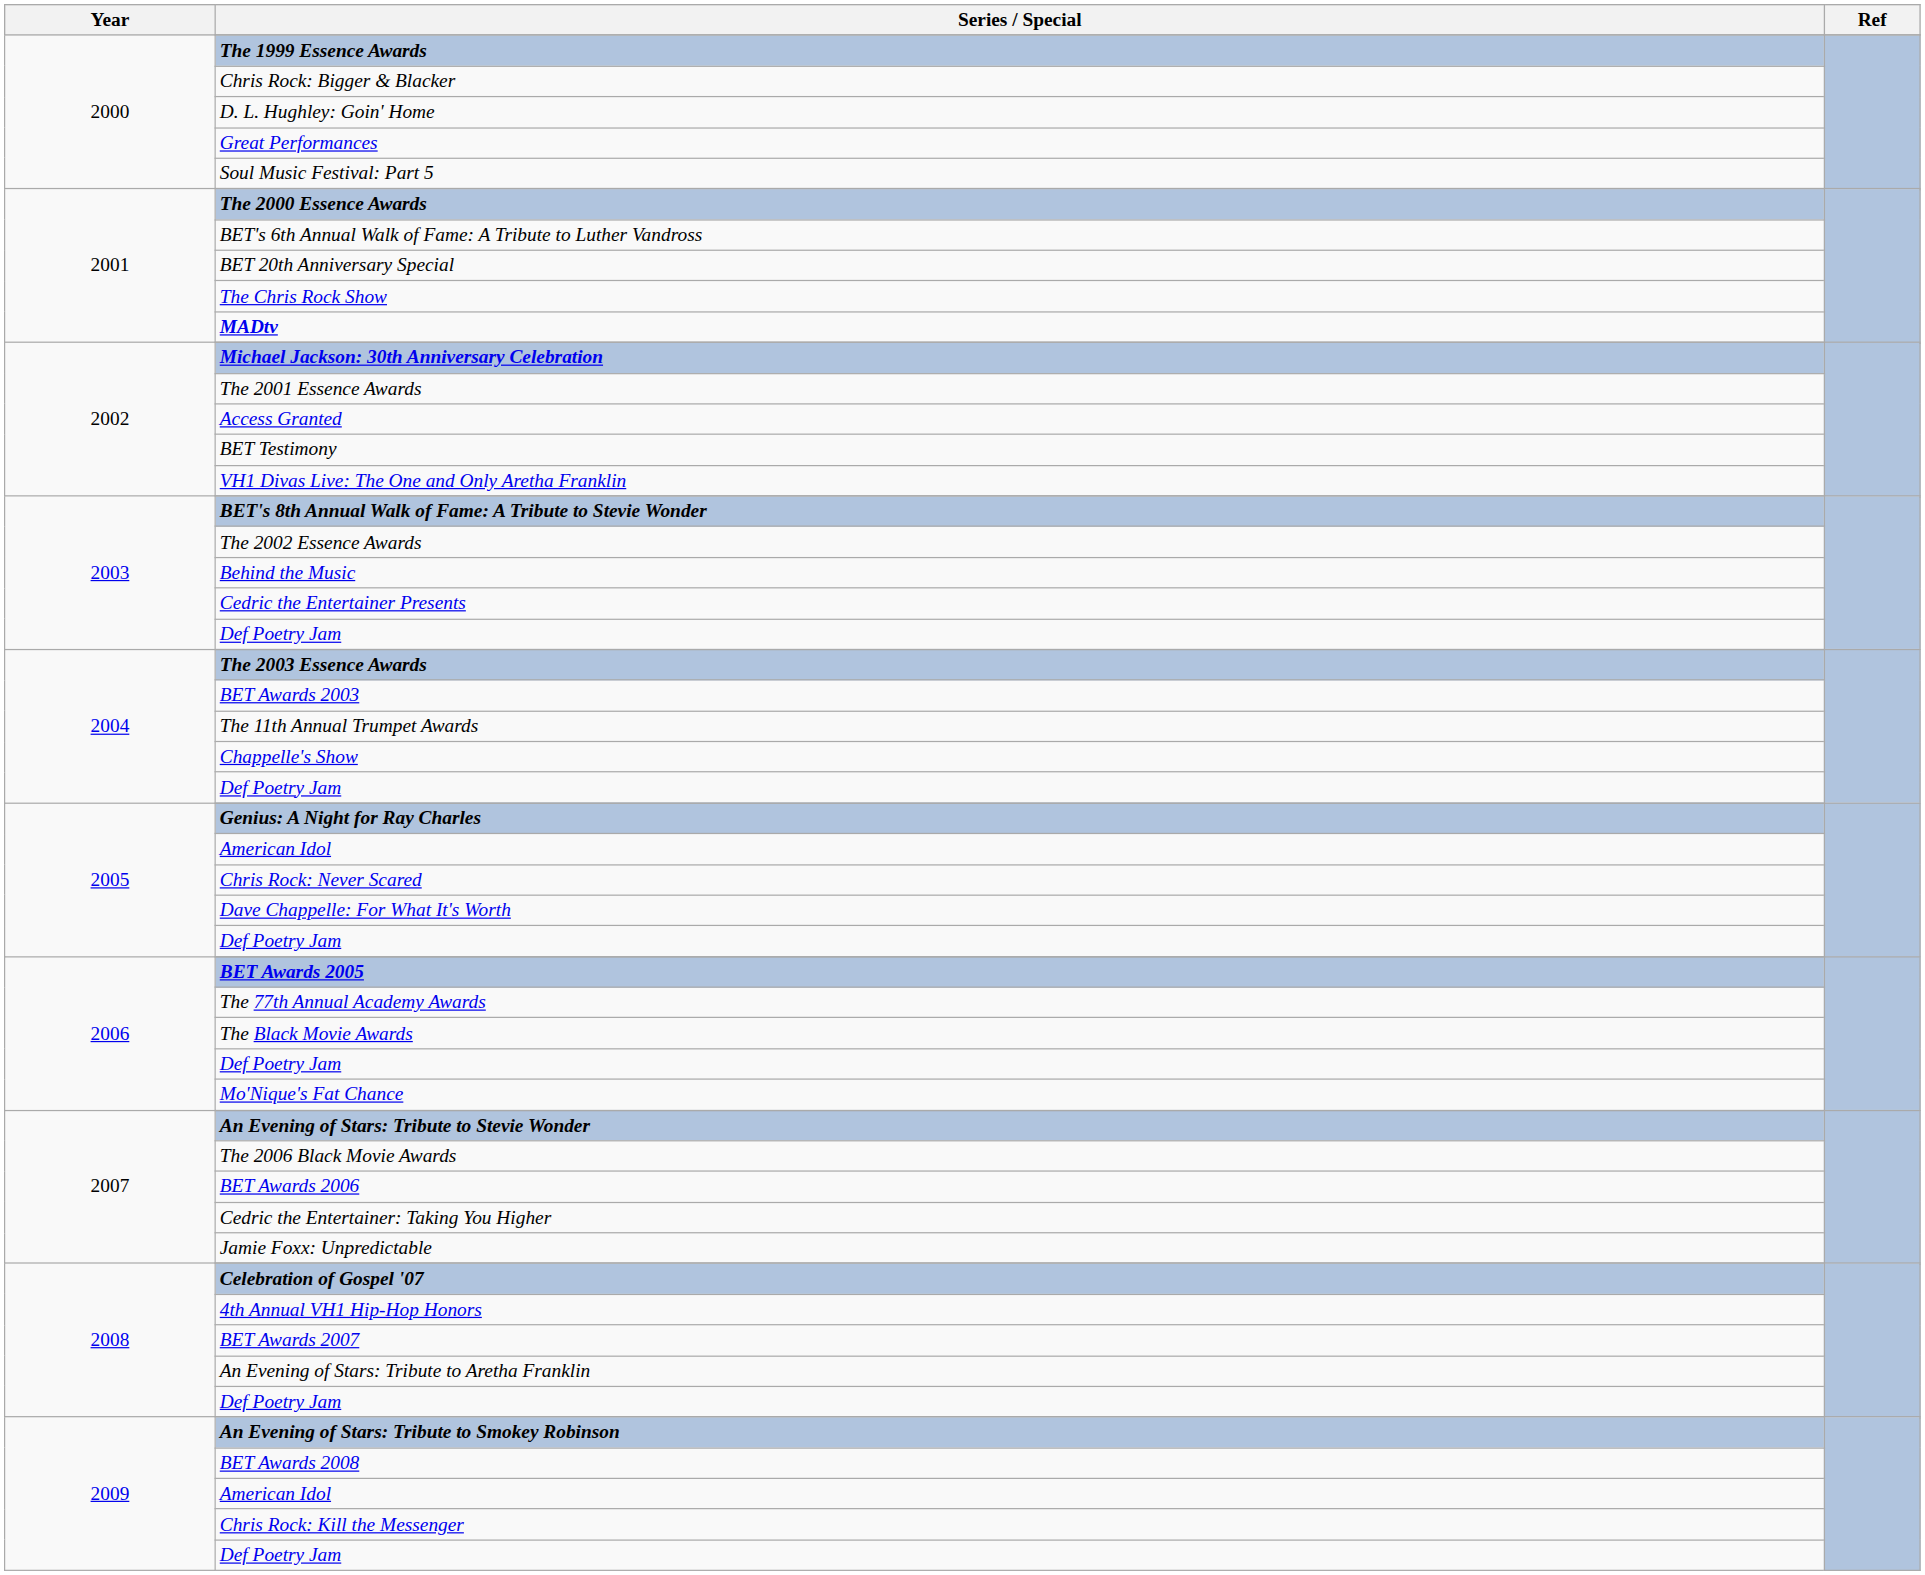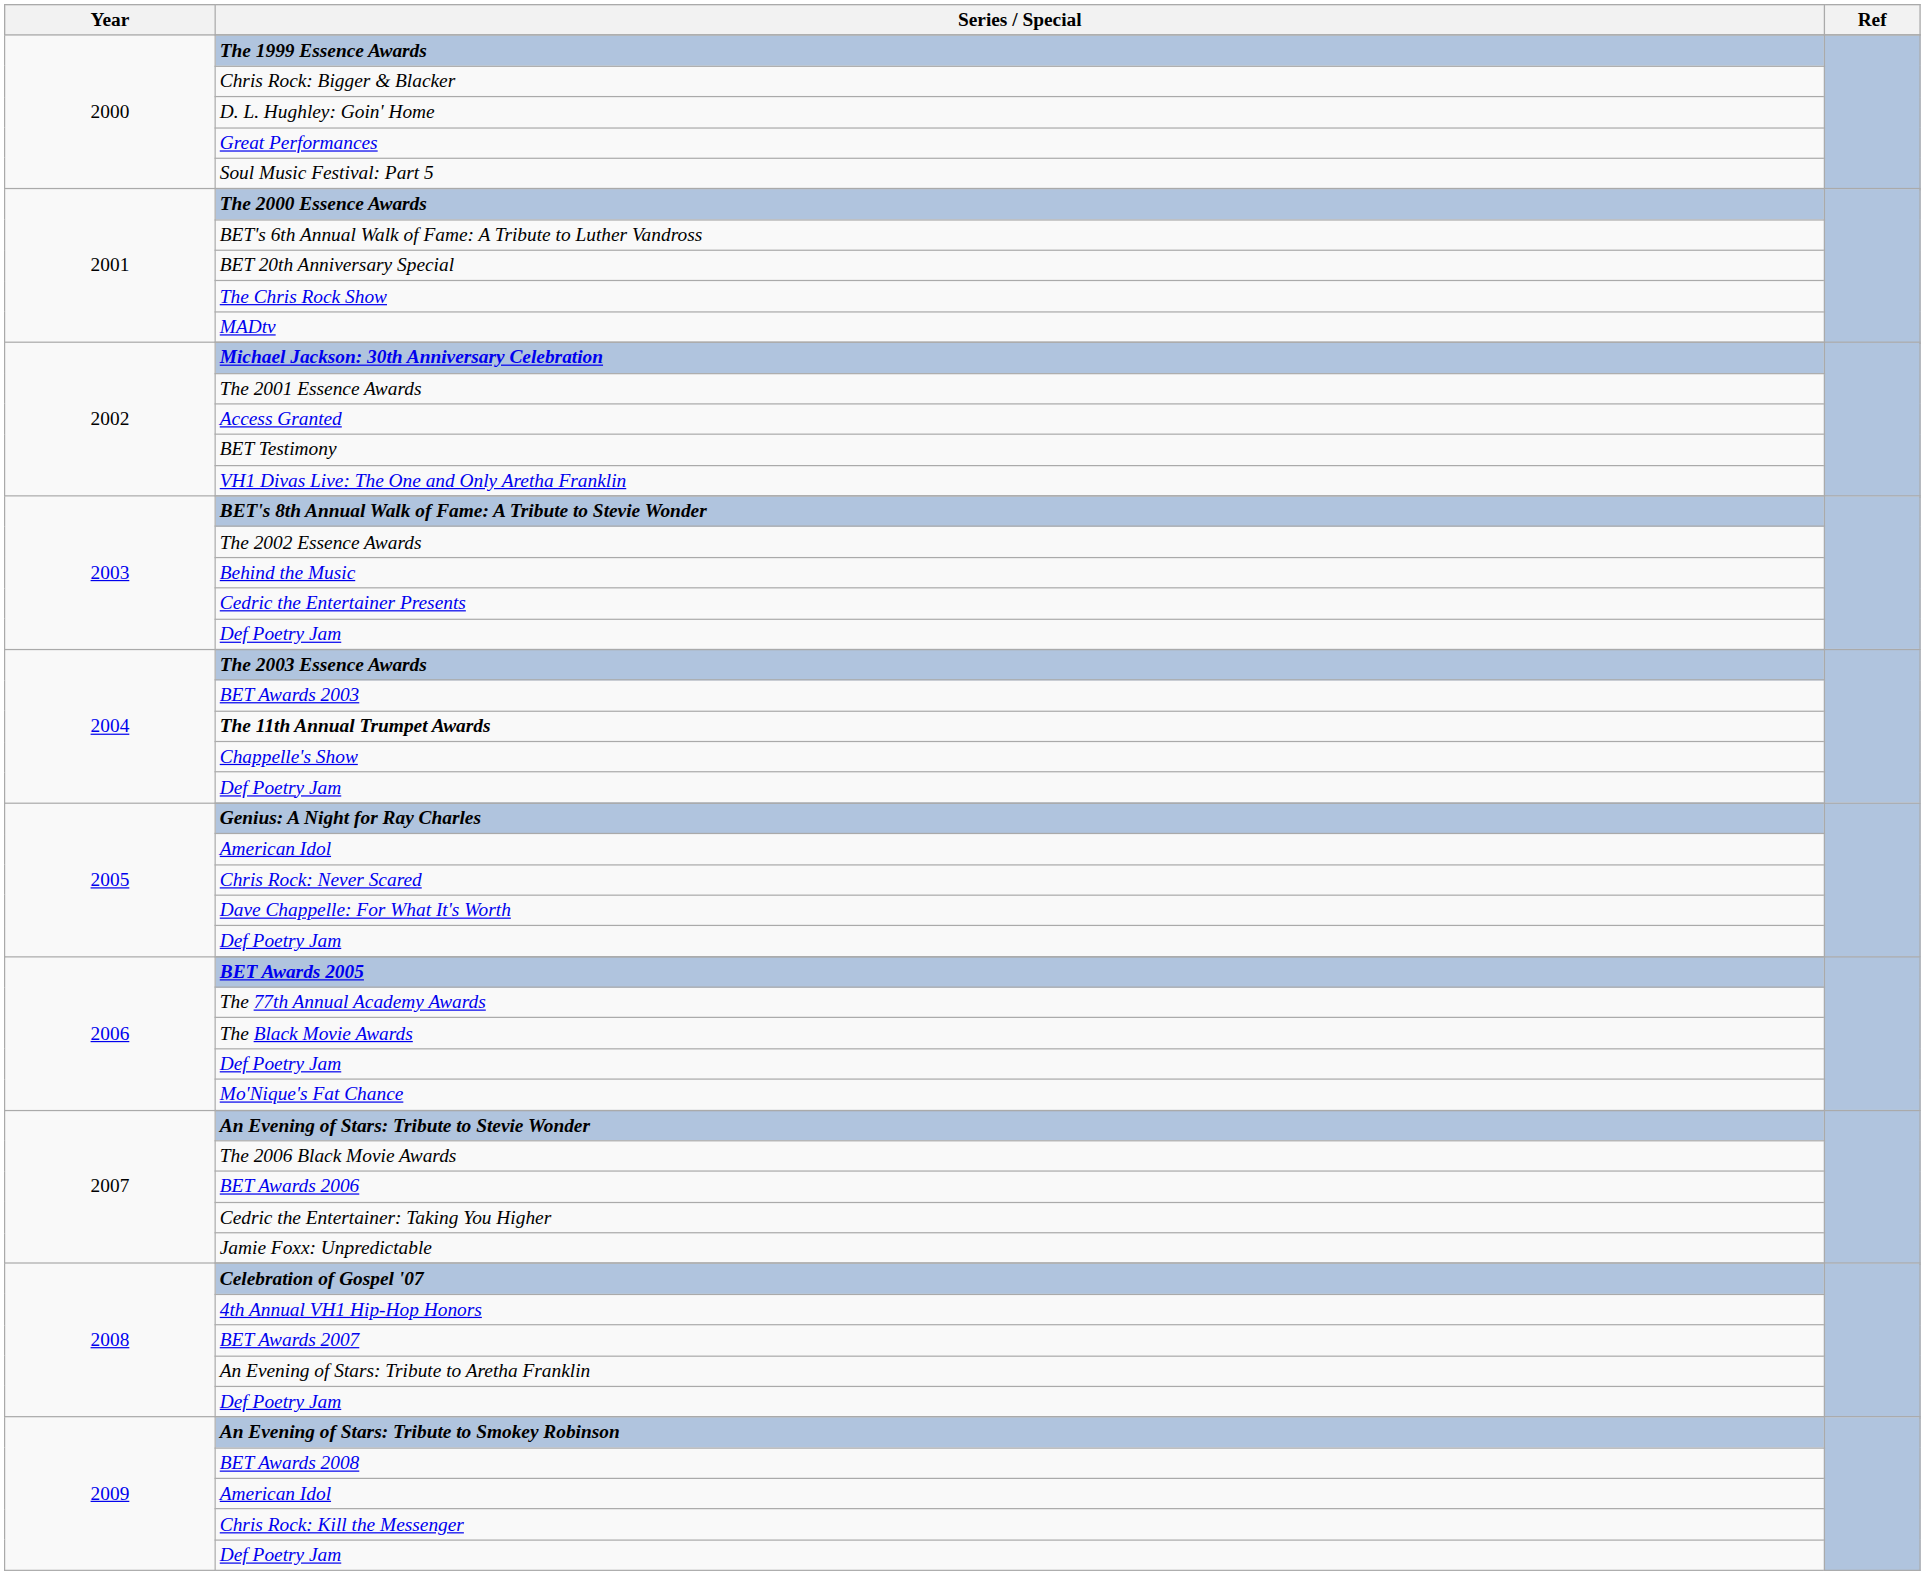MADtv | Series / Special: bold -> normal
The 11th Annual Trumpet Awards | Series / Special: normal -> bold
